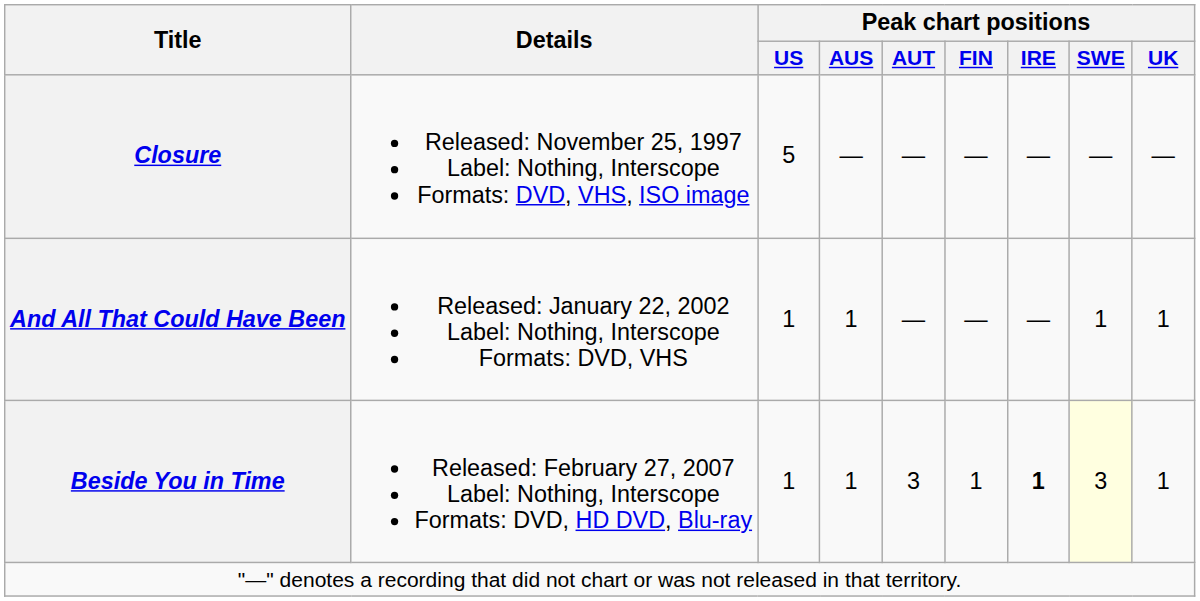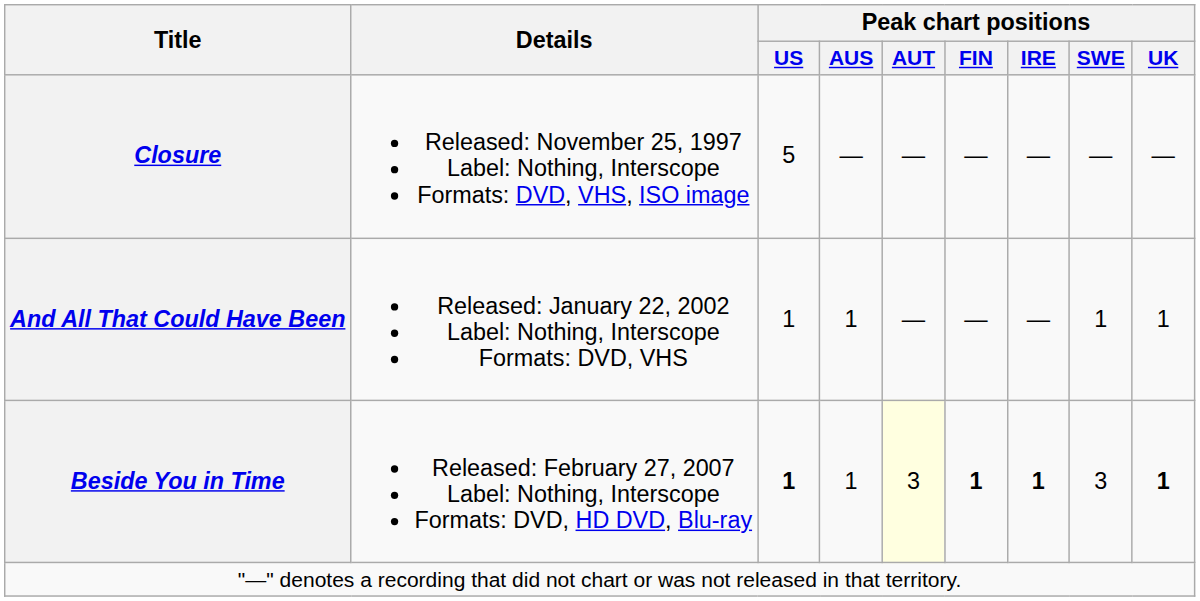Beside You in Time | Peak chart positions / US: normal -> bold
Beside You in Time | Peak chart positions / AUT: no background -> lightyellow background
Beside You in Time | Peak chart positions / FIN: normal -> bold
Beside You in Time | Peak chart positions / SWE: lightyellow background -> no background
Beside You in Time | Peak chart positions / UK: normal -> bold
